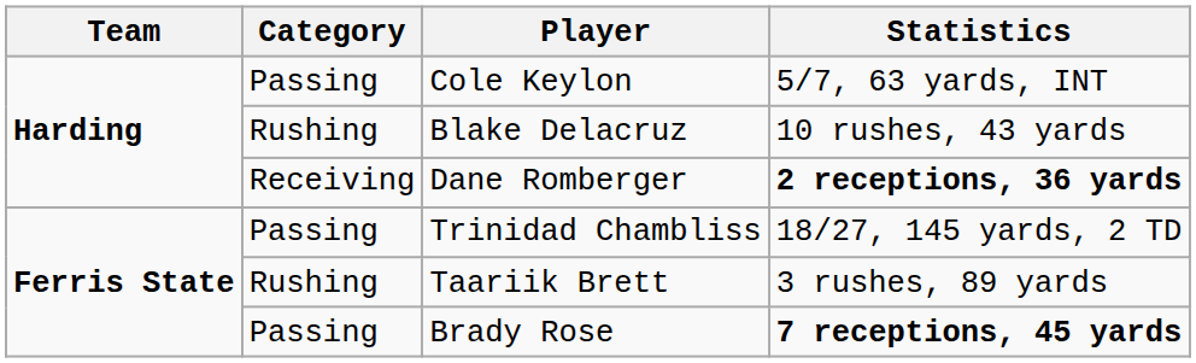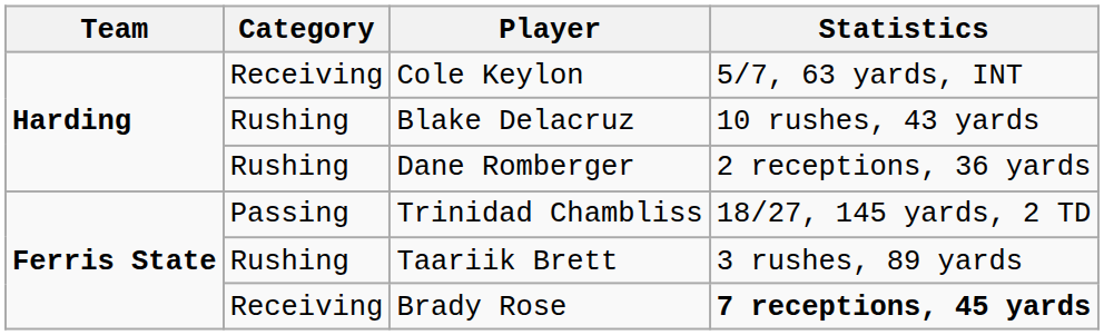Cole Keylon | Category: Passing -> Receiving
Dane Romberger | Category: Receiving -> Rushing
Dane Romberger | Statistics: bold -> normal
Brady Rose | Category: Passing -> Receiving
